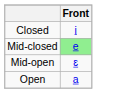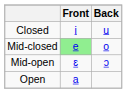+ column: Back | u | o | ɔ
